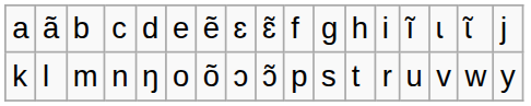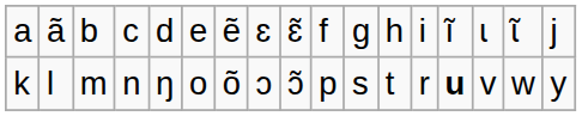k | column 14: normal -> bold
